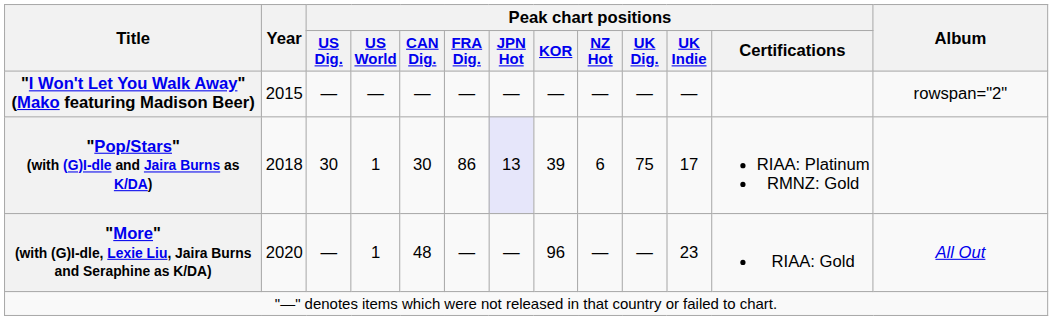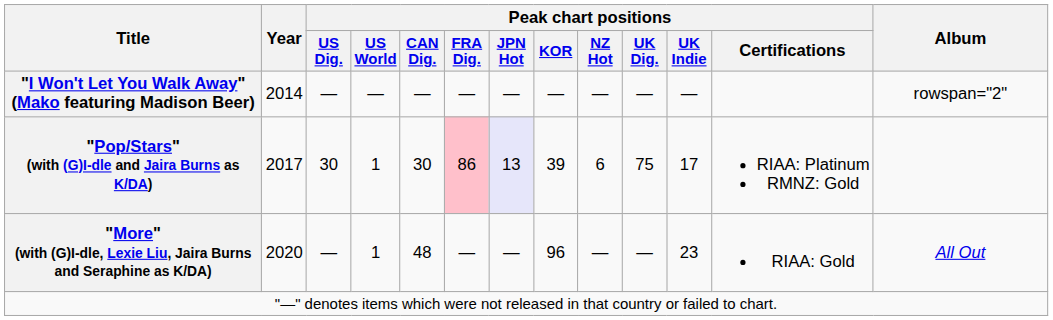"I Won't Let You Walk Away" (Mako featuring Madison Beer) | Year: 2015 -> 2014
"Pop/Stars" (with (G)I-dle and Jaira Burns as K/DA) | Year: 2018 -> 2017
"Pop/Stars" (with (G)I-dle and Jaira Burns as K/DA) | Peak chart positions / FRA Dig.: no background -> pink background
